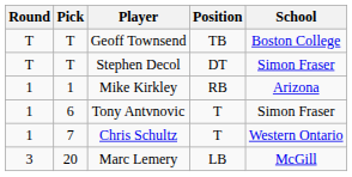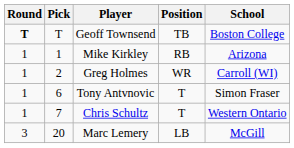Geoff Townsend | Round: normal -> bold
- row: T | T | Stephen Decol | DT | Simon Fraser
+ row: 1 | 2 | Greg Holmes | WR | Carroll (WI)
